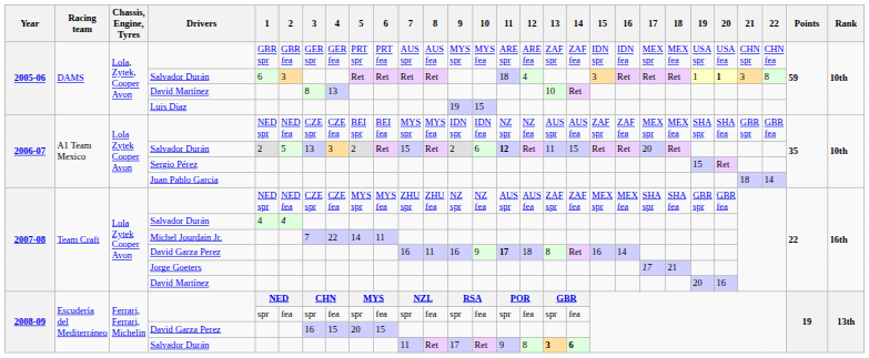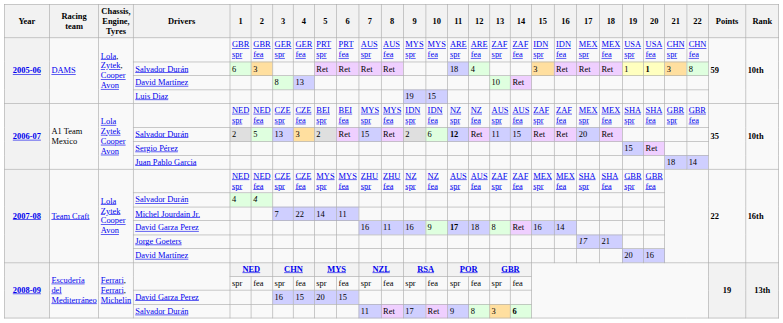2008-09 / Salvador Durán | 13: bold -> normal
